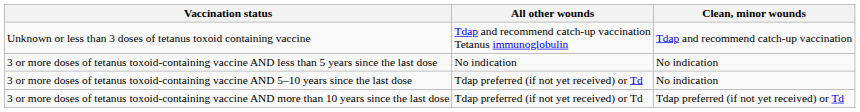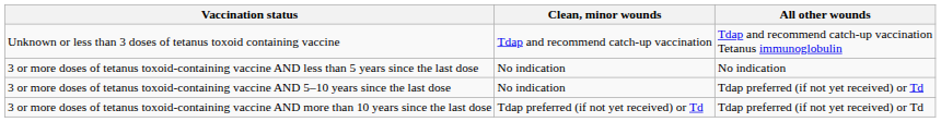columns swapped: Clean, minor wounds <-> All other wounds
